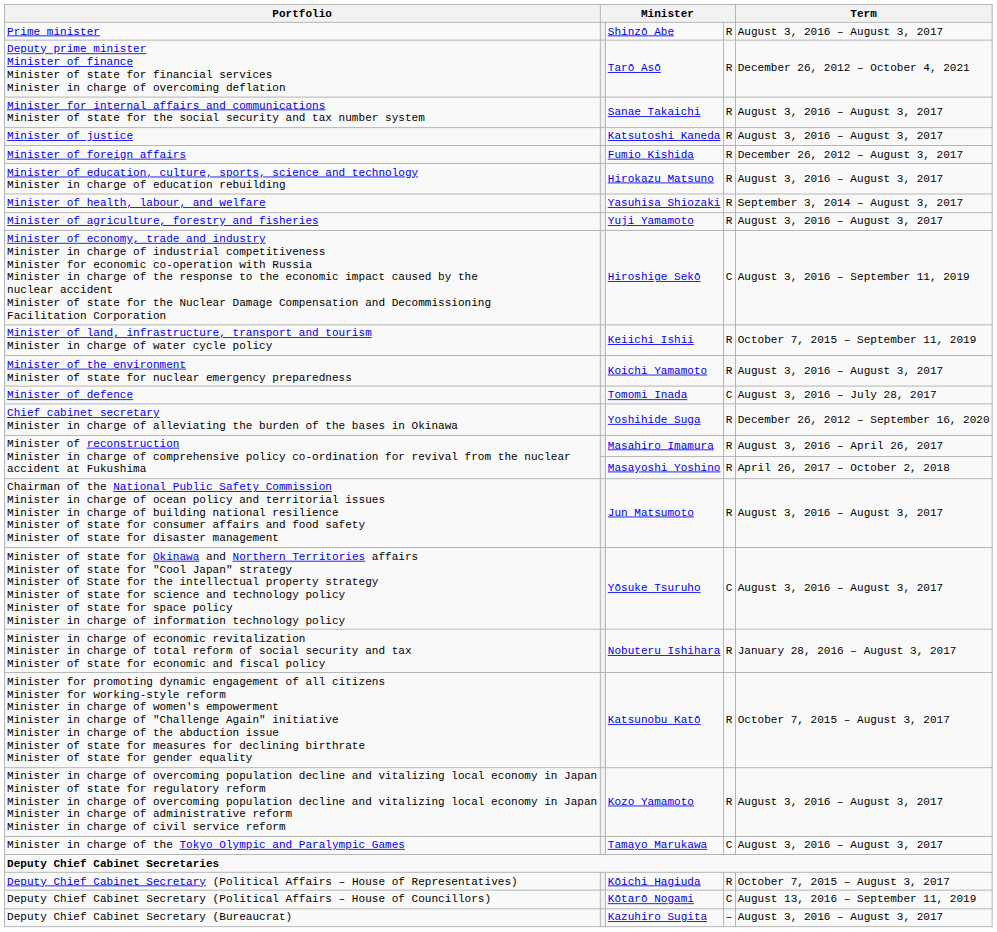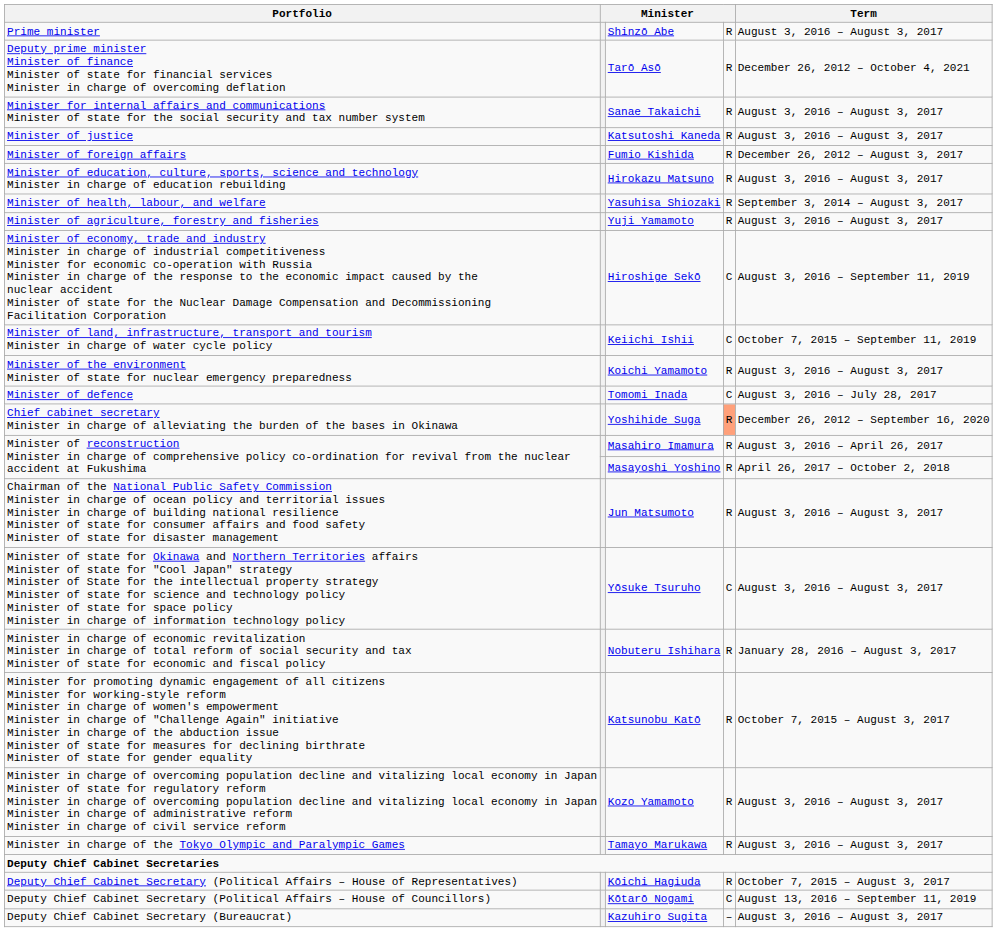Keiichi Ishii | column 4: R -> C
Yoshihide Suga | column 4: no background -> lightsalmon background
Tamayo Marukawa | column 4: C -> R
